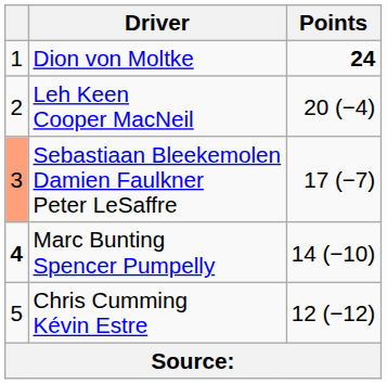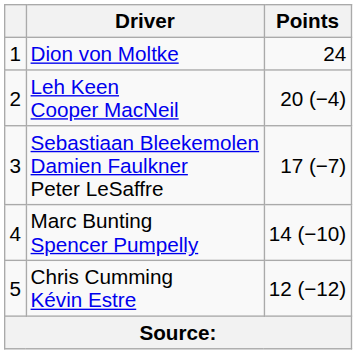Dion von Moltke | Points: bold -> normal
Sebastiaan Bleekemolen Damien Faulkner Peter LeSaffre | column 1: lightsalmon background -> no background
Marc Bunting Spencer Pumpelly | column 1: bold -> normal
